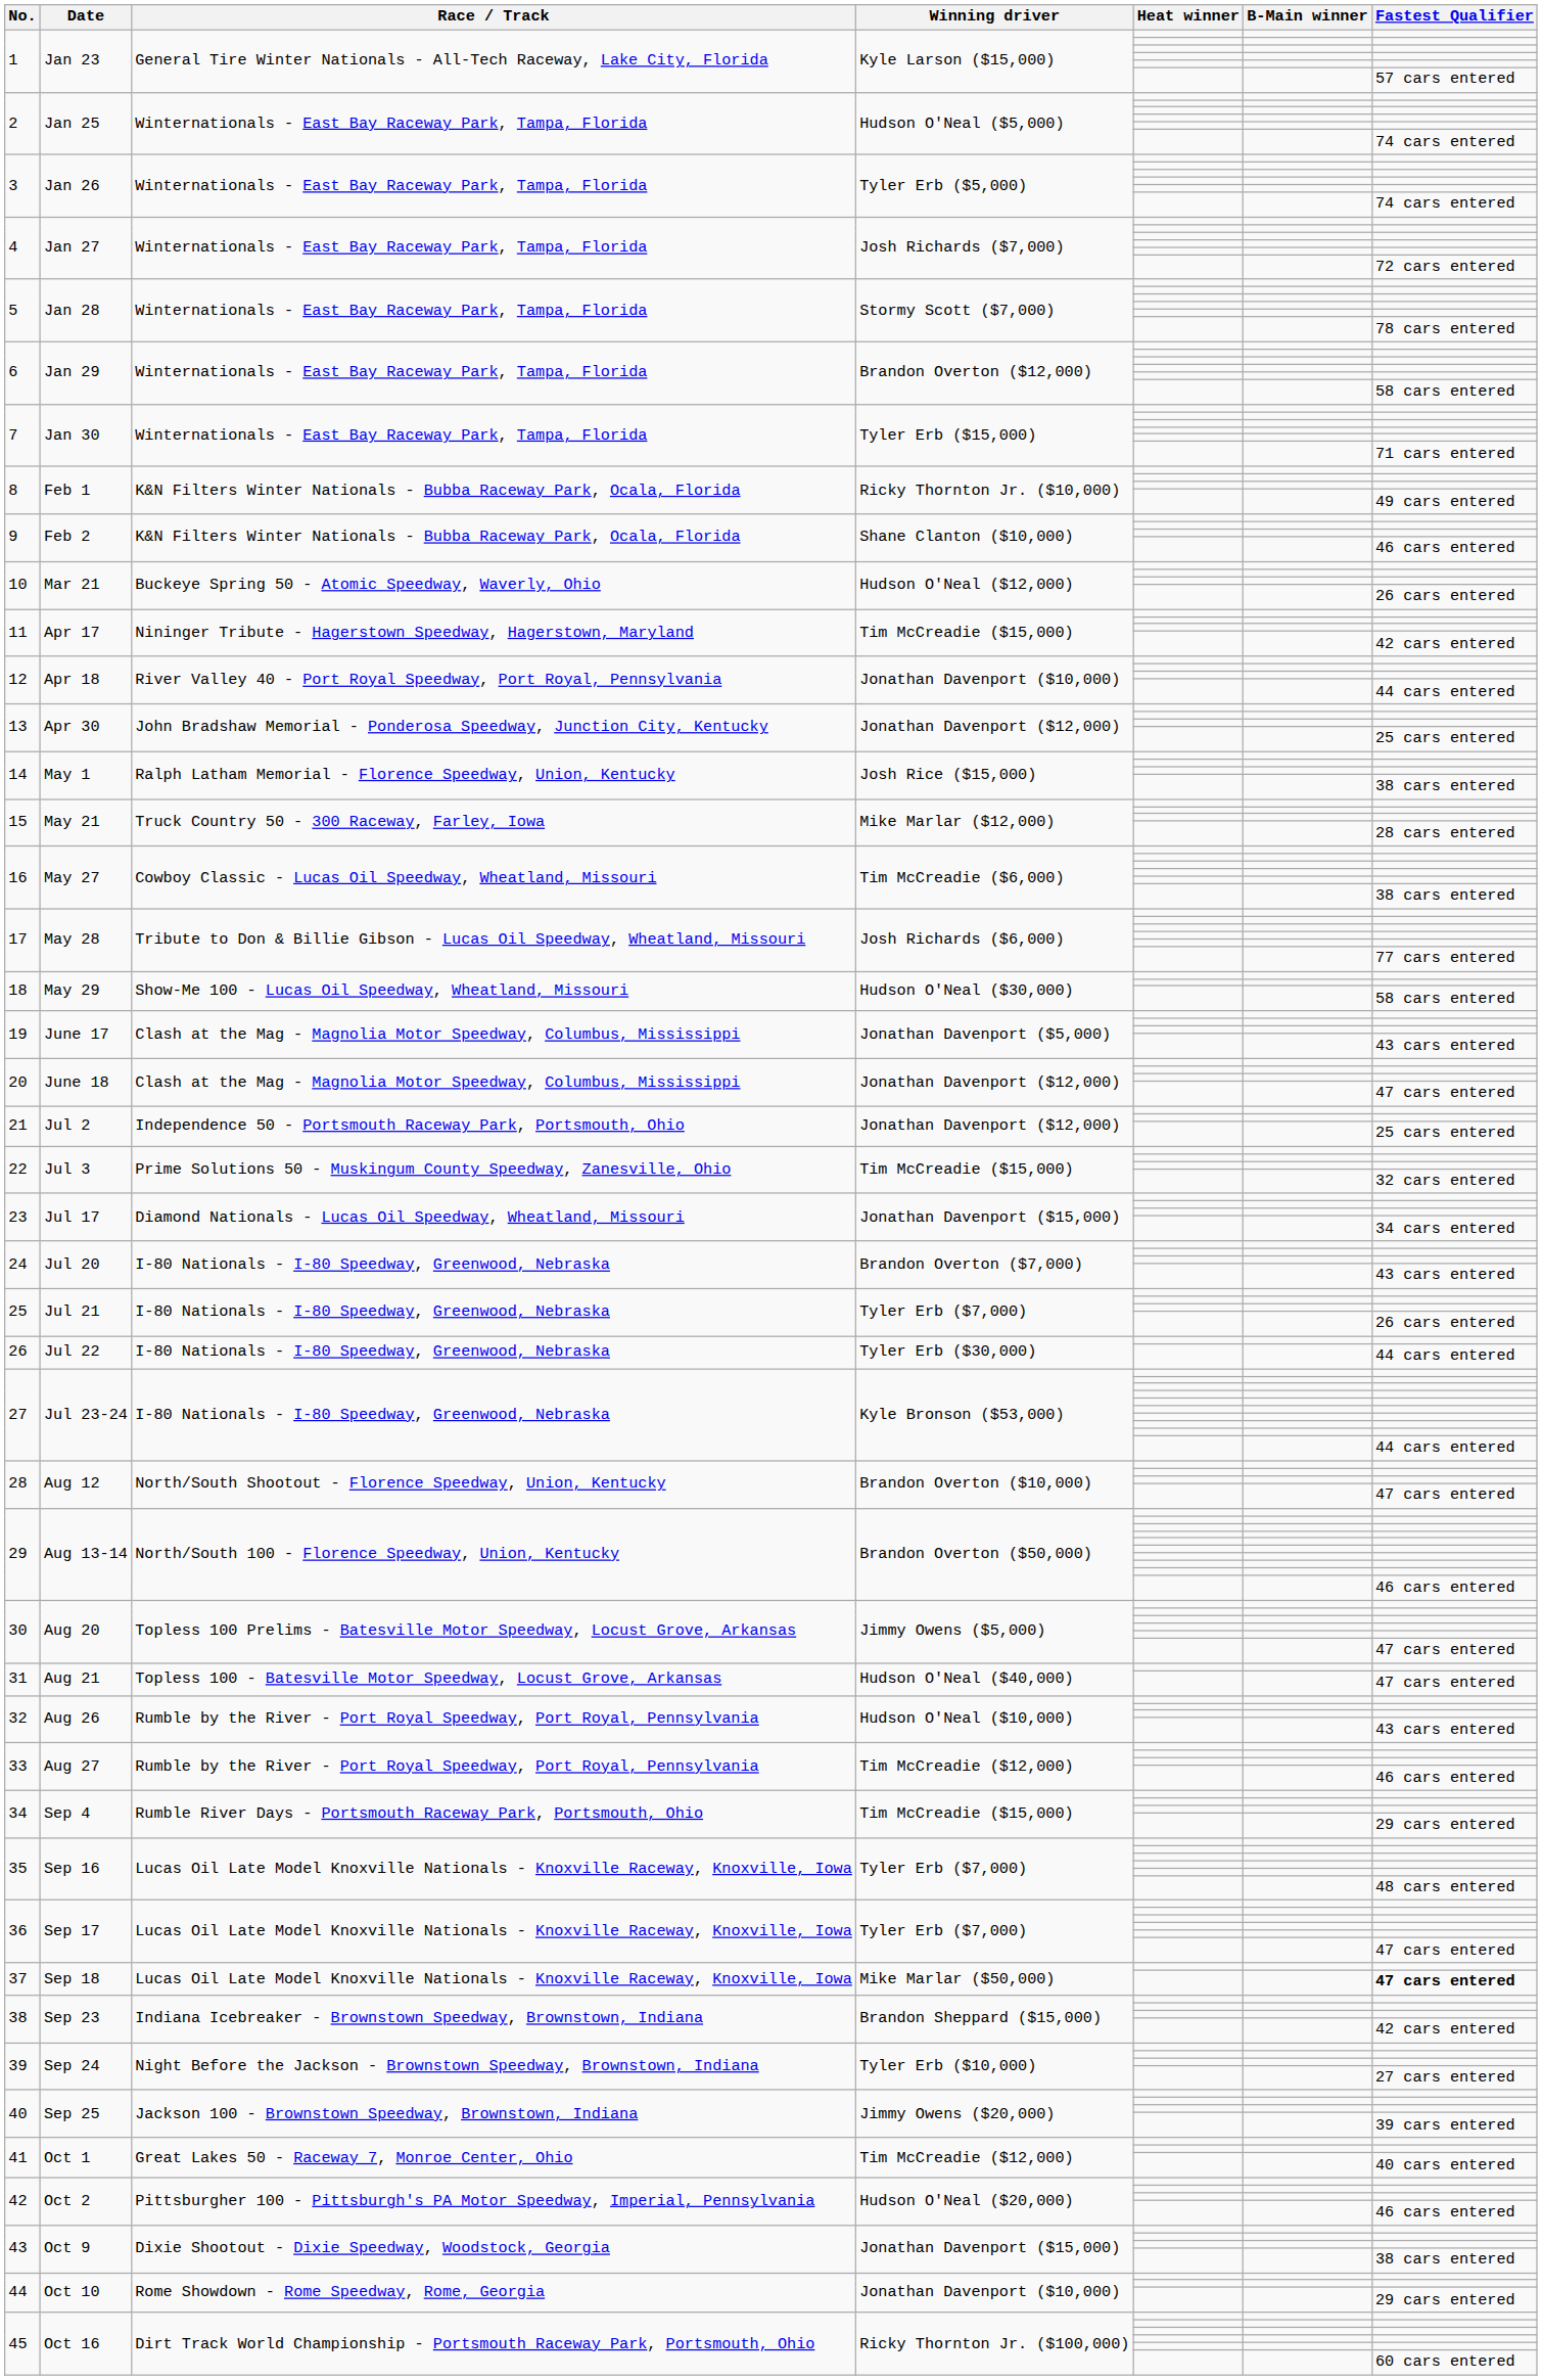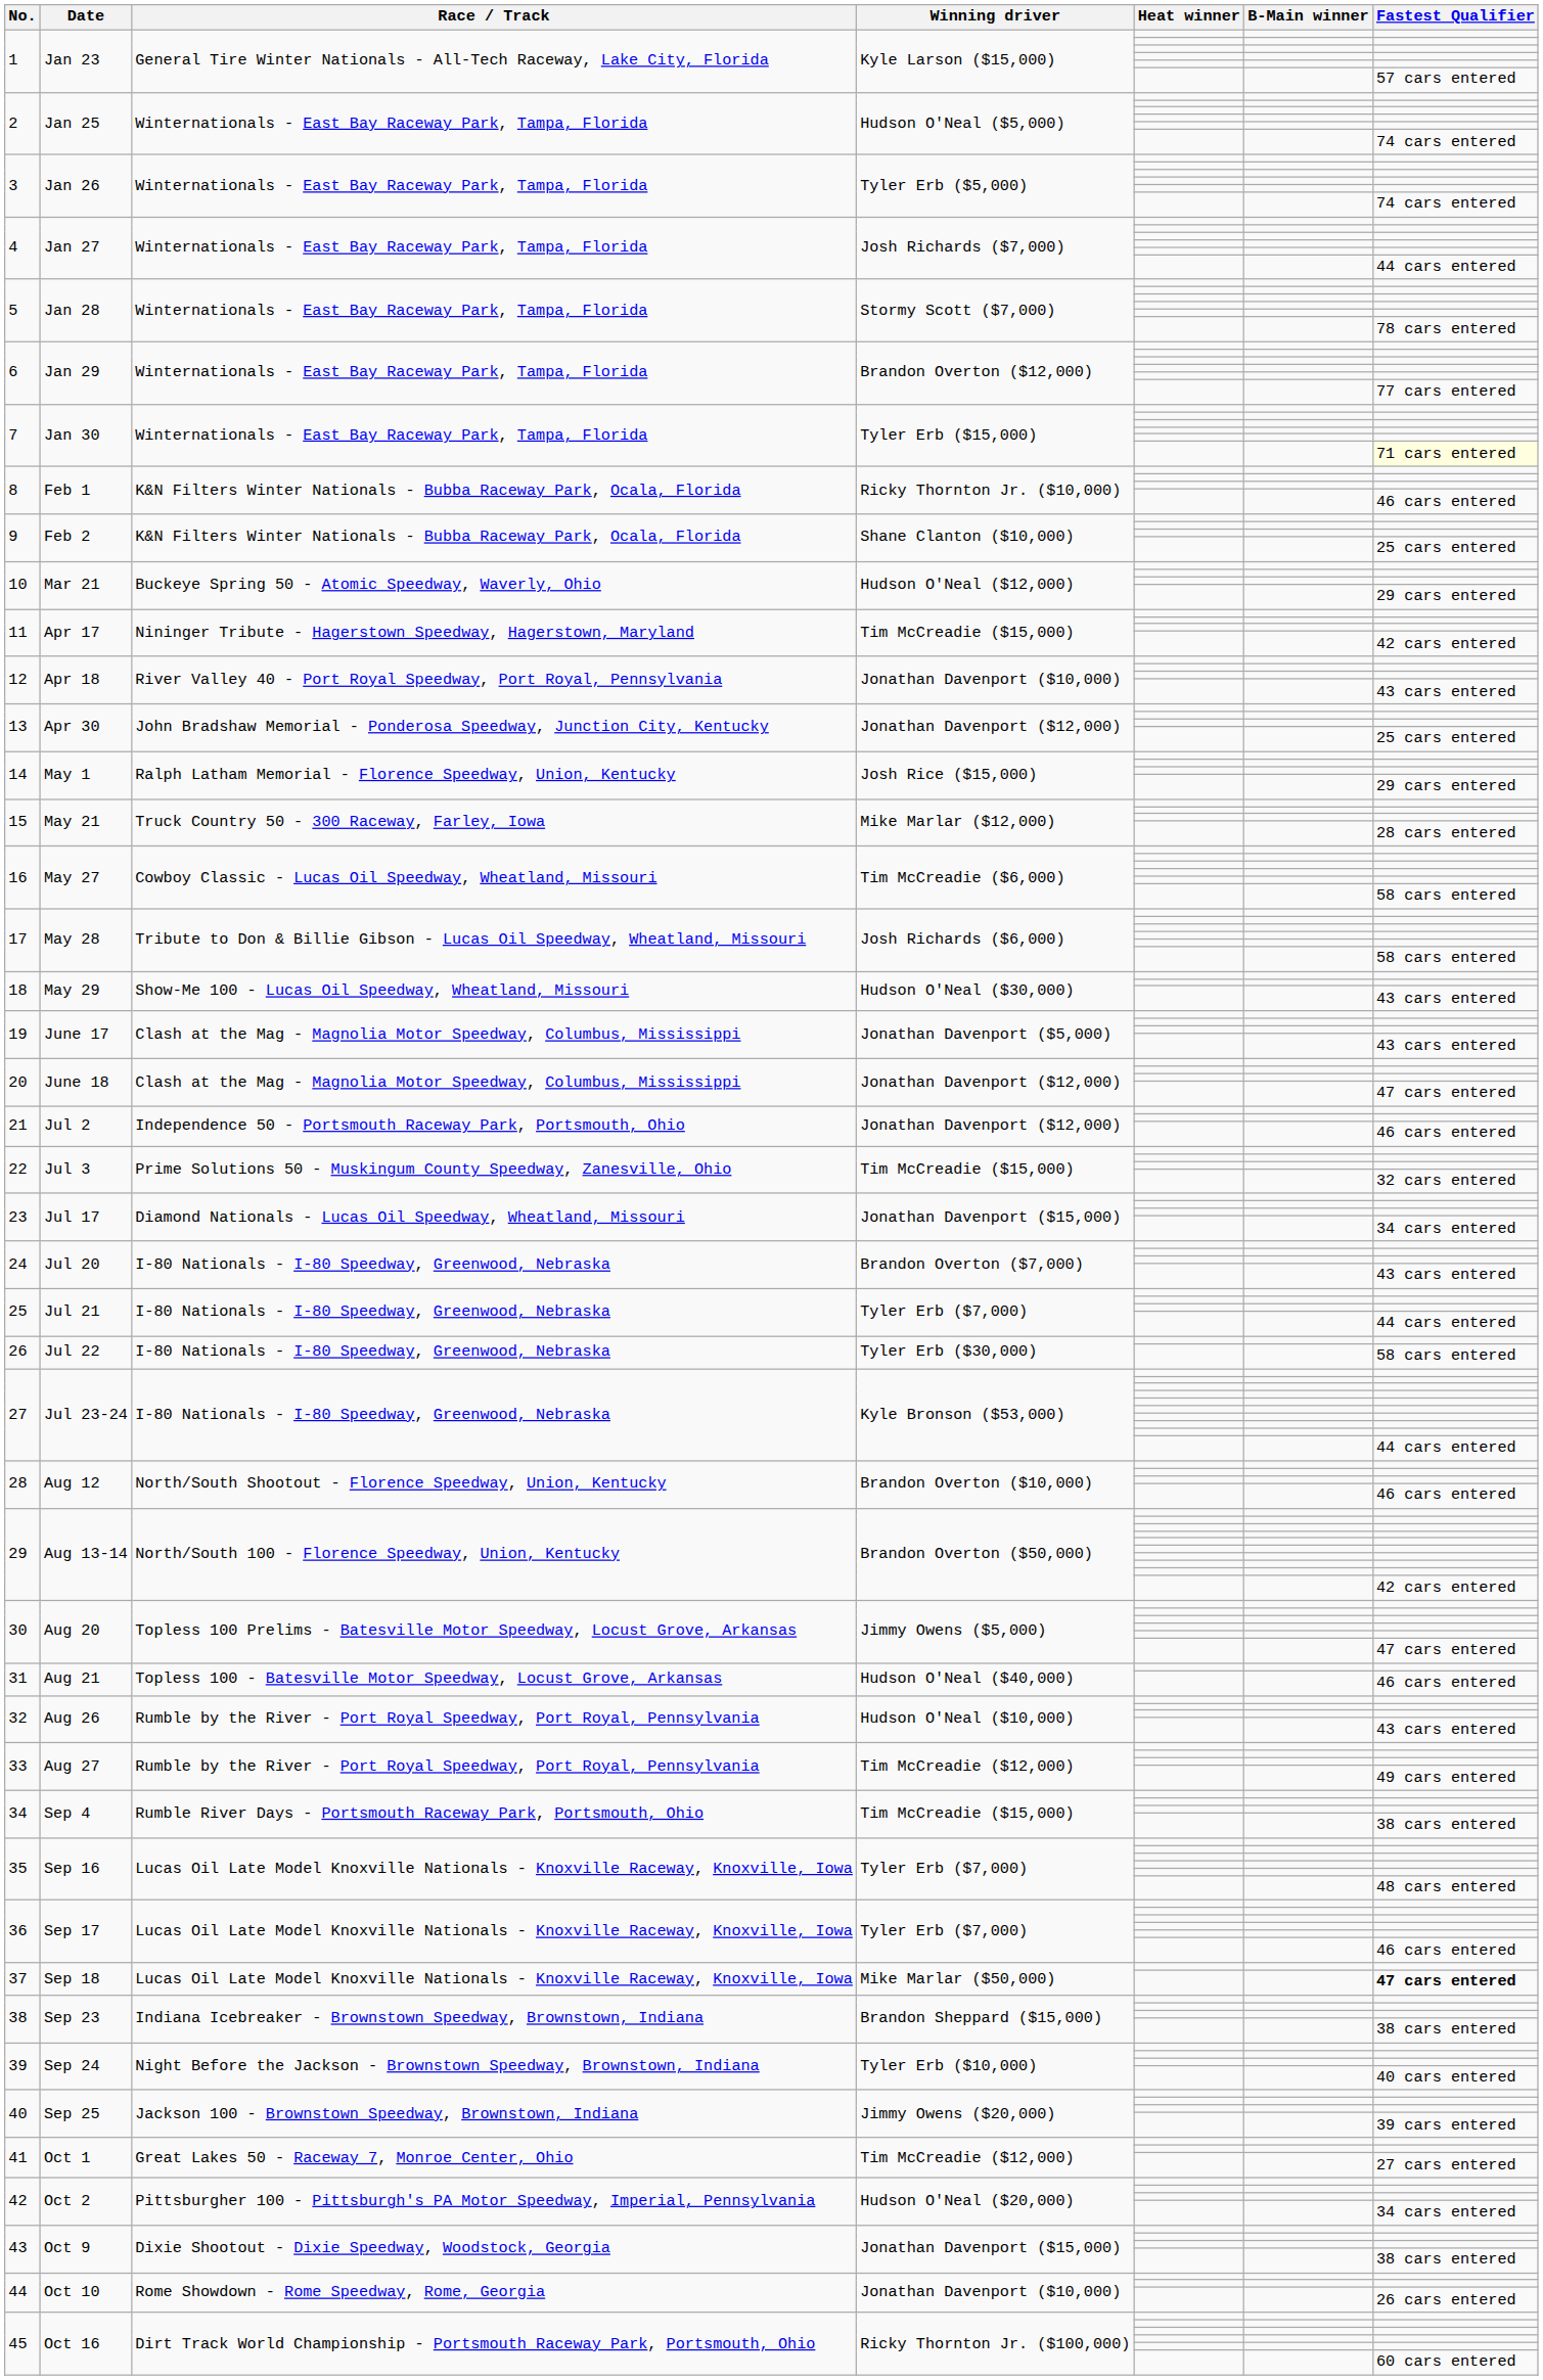row 25 | Fastest Qualifier: 72 cars entered -> 44 cars entered
row 37 | Fastest Qualifier: 58 cars entered -> 77 cars entered
row 43 | Fastest Qualifier: no background -> lightyellow background
row 47 | Fastest Qualifier: 49 cars entered -> 46 cars entered
row 51 | Fastest Qualifier: 46 cars entered -> 25 cars entered
row 55 | Fastest Qualifier: 26 cars entered -> 29 cars entered
row 63 | Fastest Qualifier: 44 cars entered -> 43 cars entered
row 71 | Fastest Qualifier: 38 cars entered -> 29 cars entered
row 81 | Fastest Qualifier: 38 cars entered -> 58 cars entered
row 87 | Fastest Qualifier: 77 cars entered -> 58 cars entered
row 90 | Fastest Qualifier: 58 cars entered -> 43 cars entered
row 101 | Fastest Qualifier: 25 cars entered -> 46 cars entered
row 117 | Fastest Qualifier: 26 cars entered -> 44 cars entered
row 119 | Fastest Qualifier: 44 cars entered -> 58 cars entered
row 133 | Fastest Qualifier: 47 cars entered -> 46 cars entered
row 143 | Fastest Qualifier: 46 cars entered -> 42 cars entered
row 151 | Fastest Qualifier: 47 cars entered -> 46 cars entered
row 159 | Fastest Qualifier: 46 cars entered -> 49 cars entered
row 163 | Fastest Qualifier: 29 cars entered -> 38 cars entered
row 175 | Fastest Qualifier: 47 cars entered -> 46 cars entered
row 181 | Fastest Qualifier: 42 cars entered -> 38 cars entered
row 185 | Fastest Qualifier: 27 cars entered -> 40 cars entered
row 192 | Fastest Qualifier: 40 cars entered -> 27 cars entered
row 196 | Fastest Qualifier: 46 cars entered -> 34 cars entered
row 203 | Fastest Qualifier: 29 cars entered -> 26 cars entered
